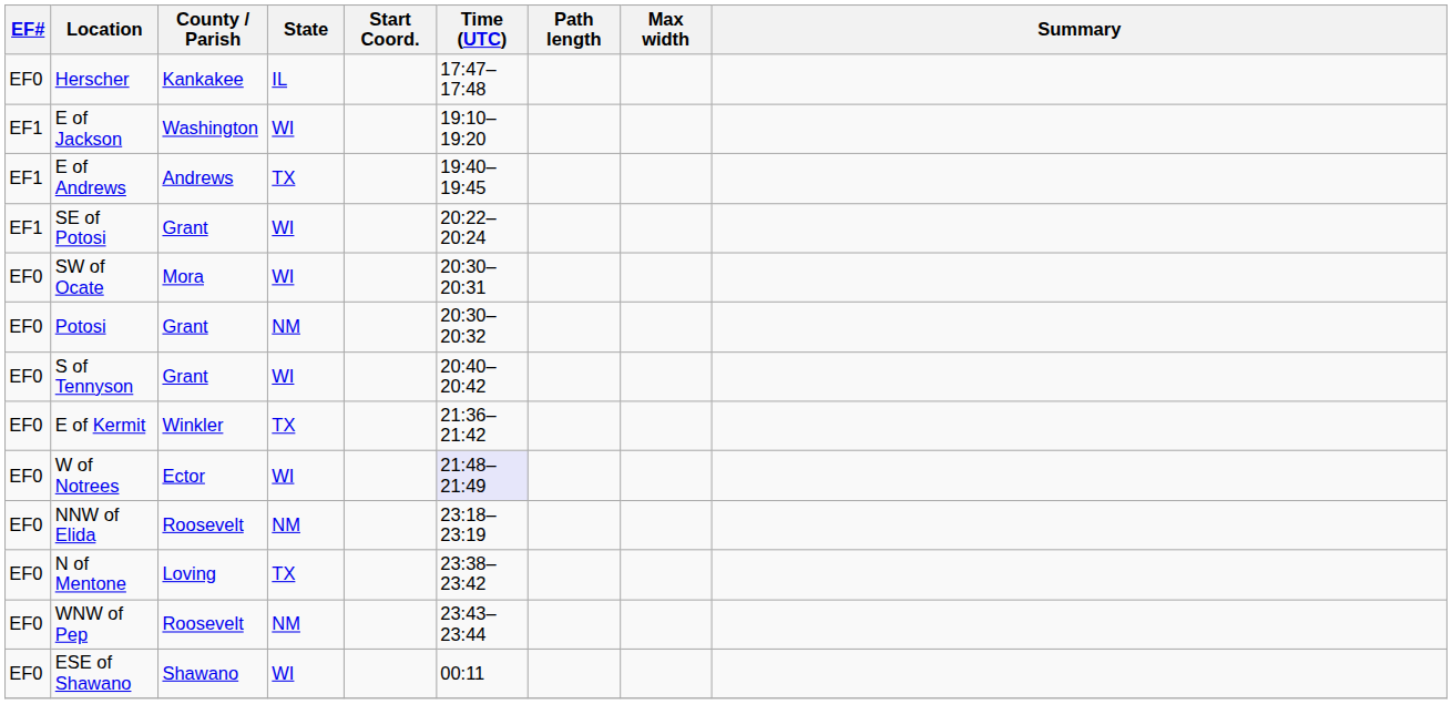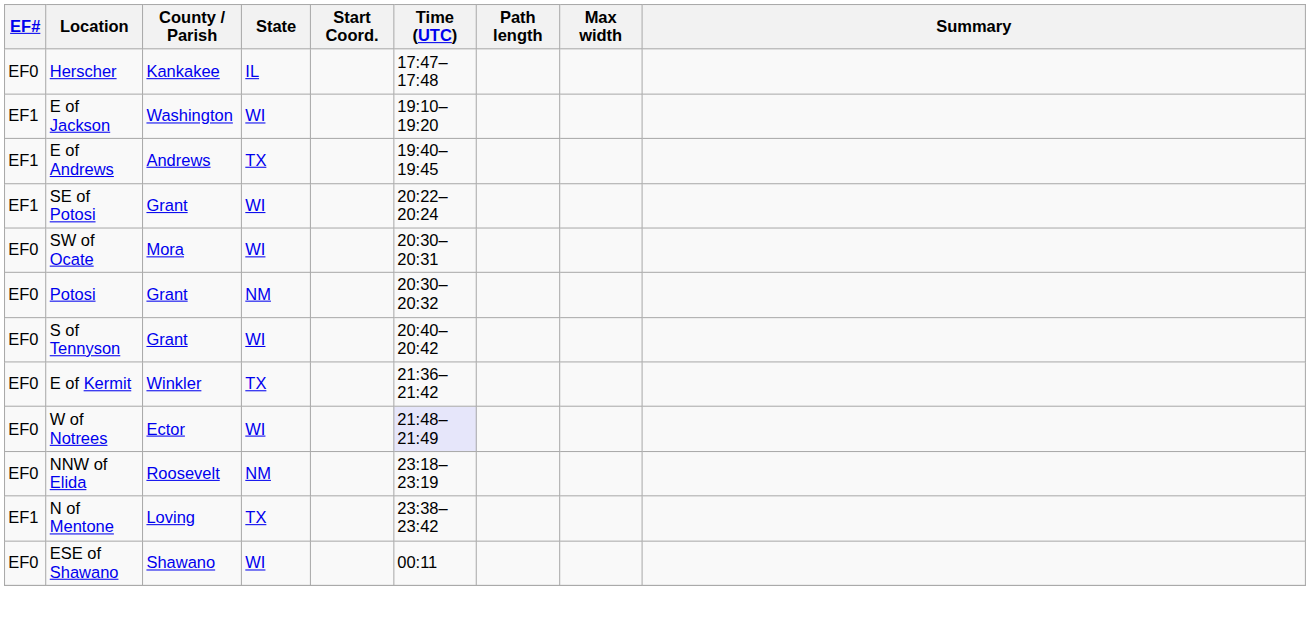N of Mentone | EF#: EF0 -> EF1
- row: EF0 | WNW of Pep | Roosevelt | NM | 23:43–23:44
